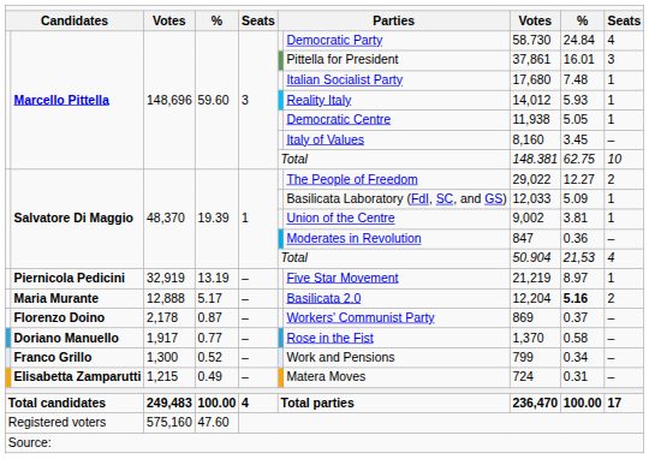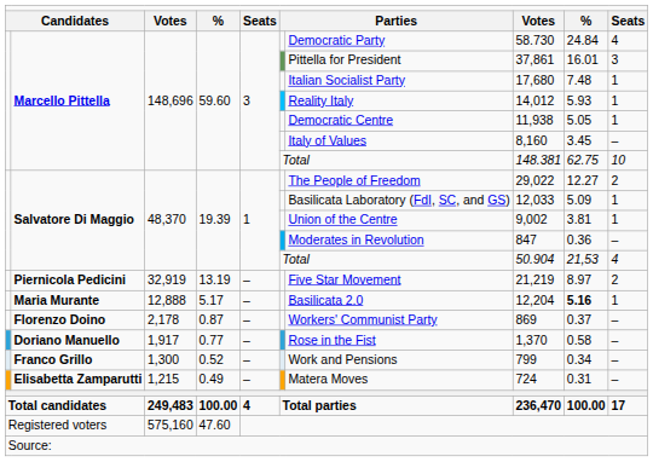Piernicola Pedicini | column 10: 1 -> 2
Maria Murante | column 10: 2 -> 1
